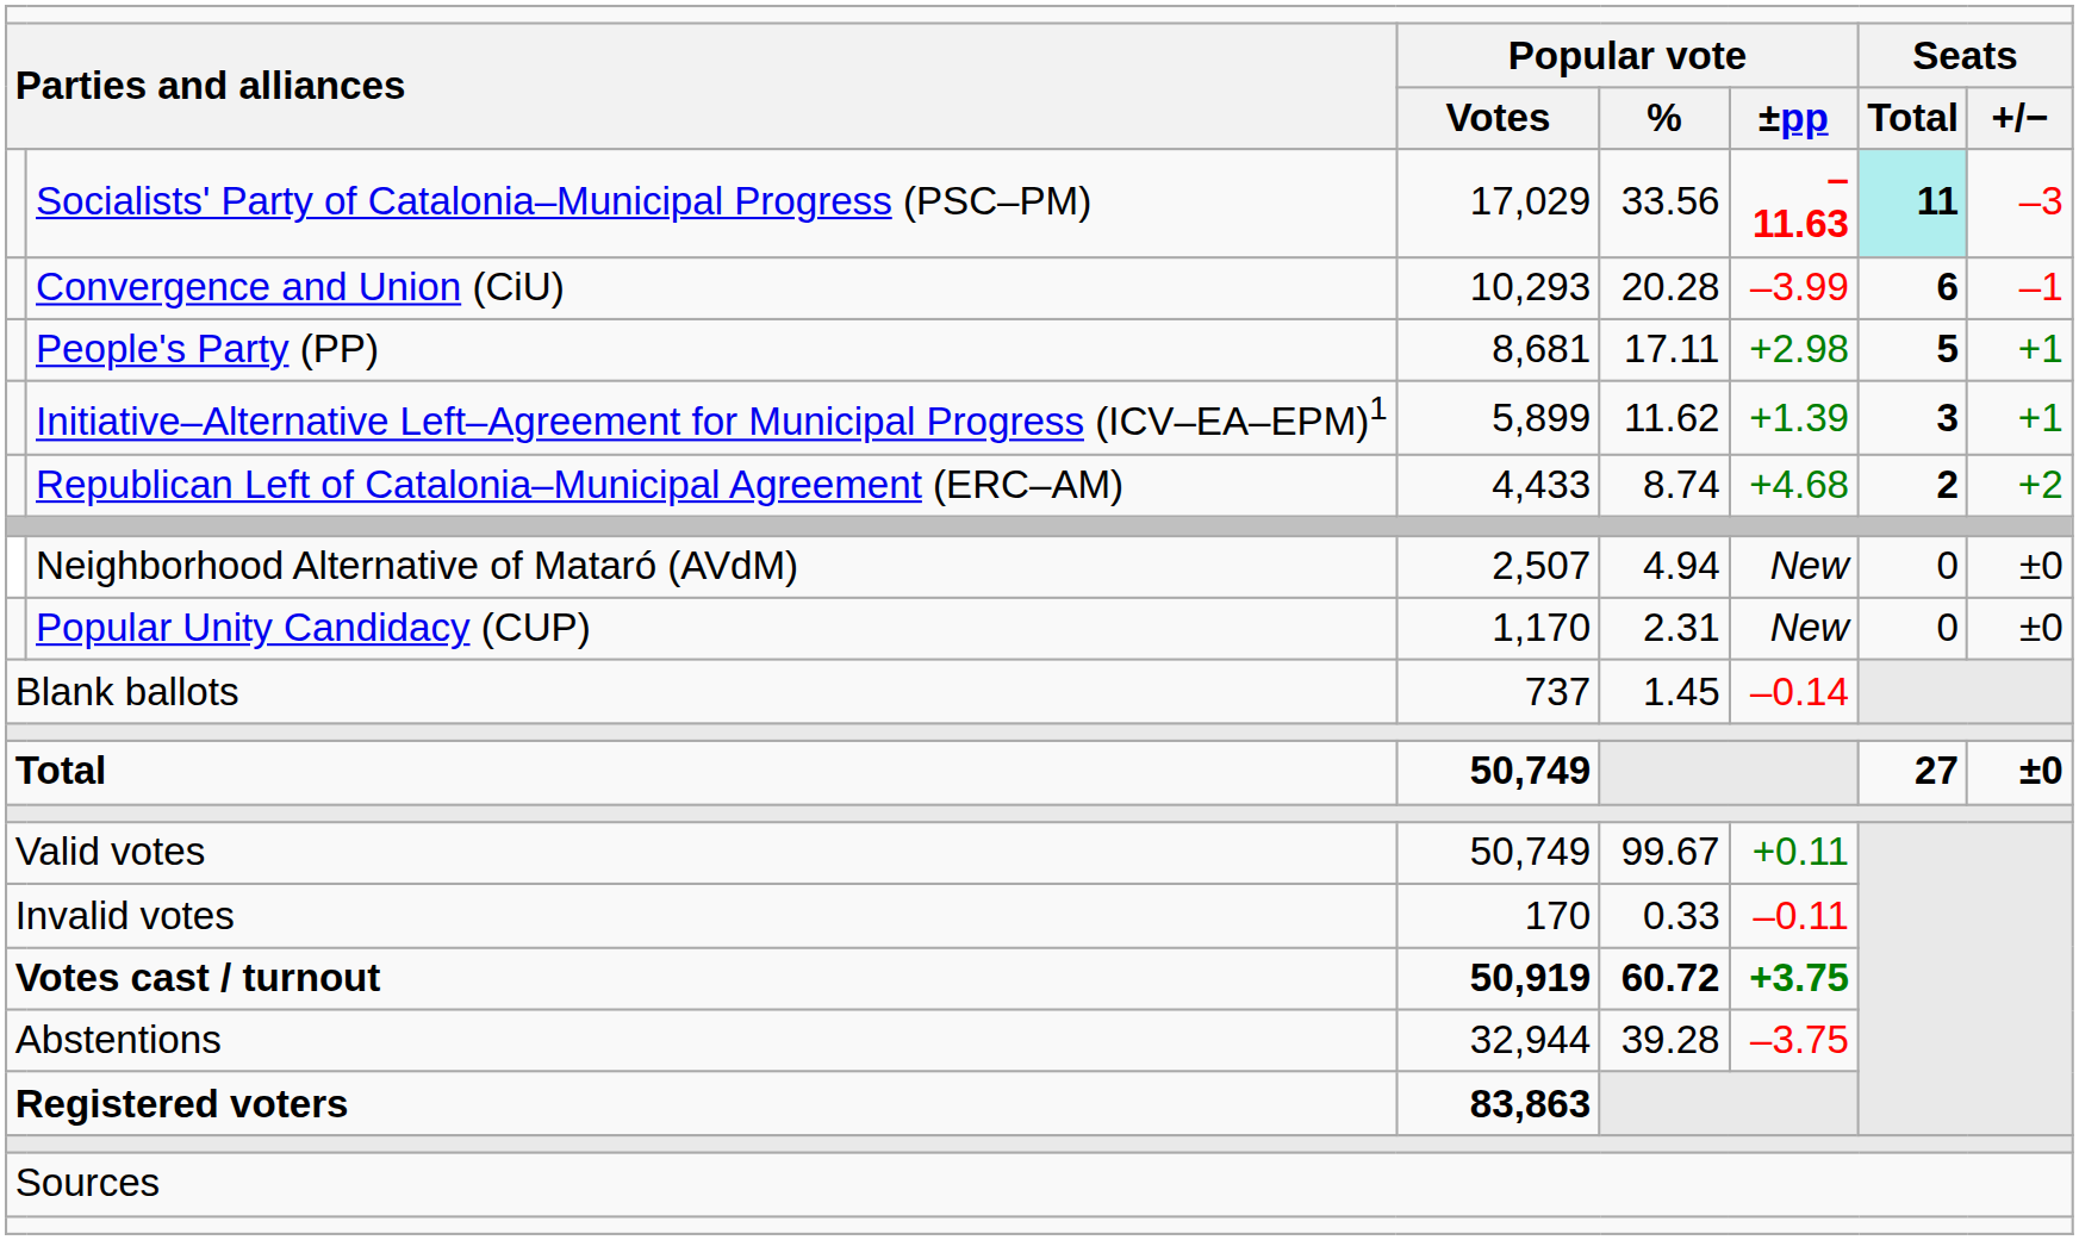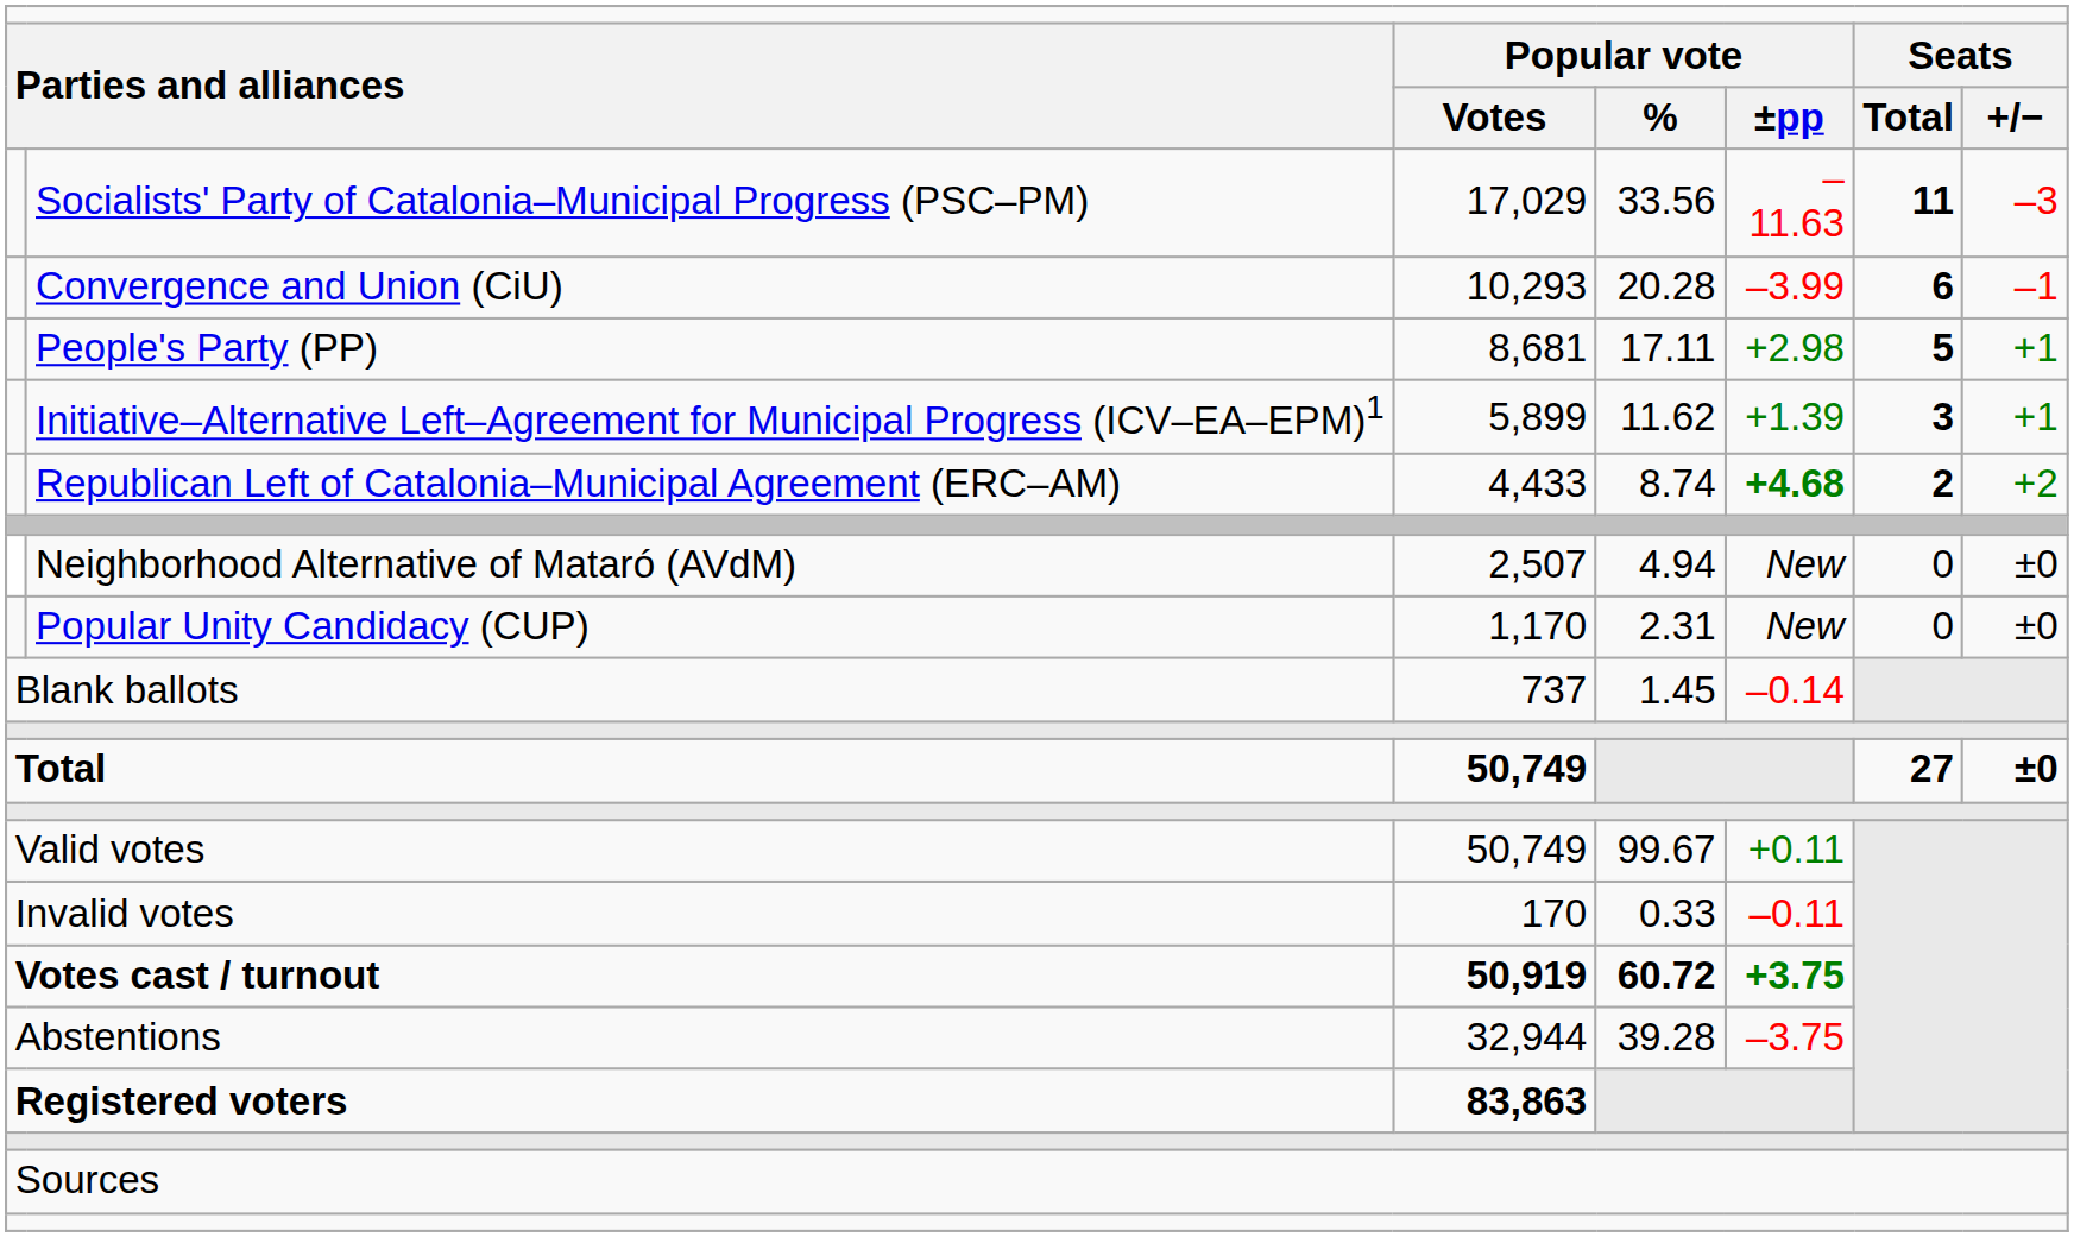Socialists' Party of Catalonia–Municipal Progress (PSC–PM) | column 5: bold -> normal
Socialists' Party of Catalonia–Municipal Progress (PSC–PM) | column 6: paleturquoise background -> no background
Republican Left of Catalonia–Municipal Agreement (ERC–AM) | column 5: normal -> bold
